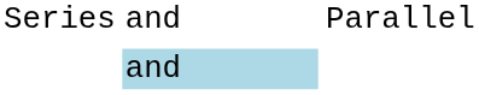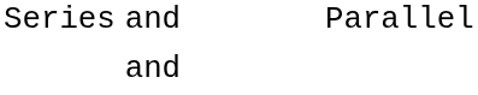row 2 | column 2: lightblue background -> no background
